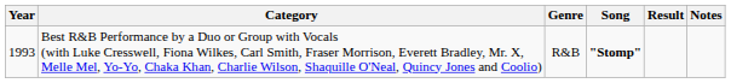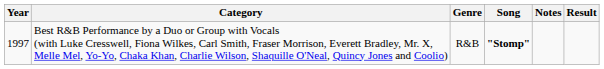columns swapped: Result <-> Notes
row 2 | Year: 1993 -> 1997
